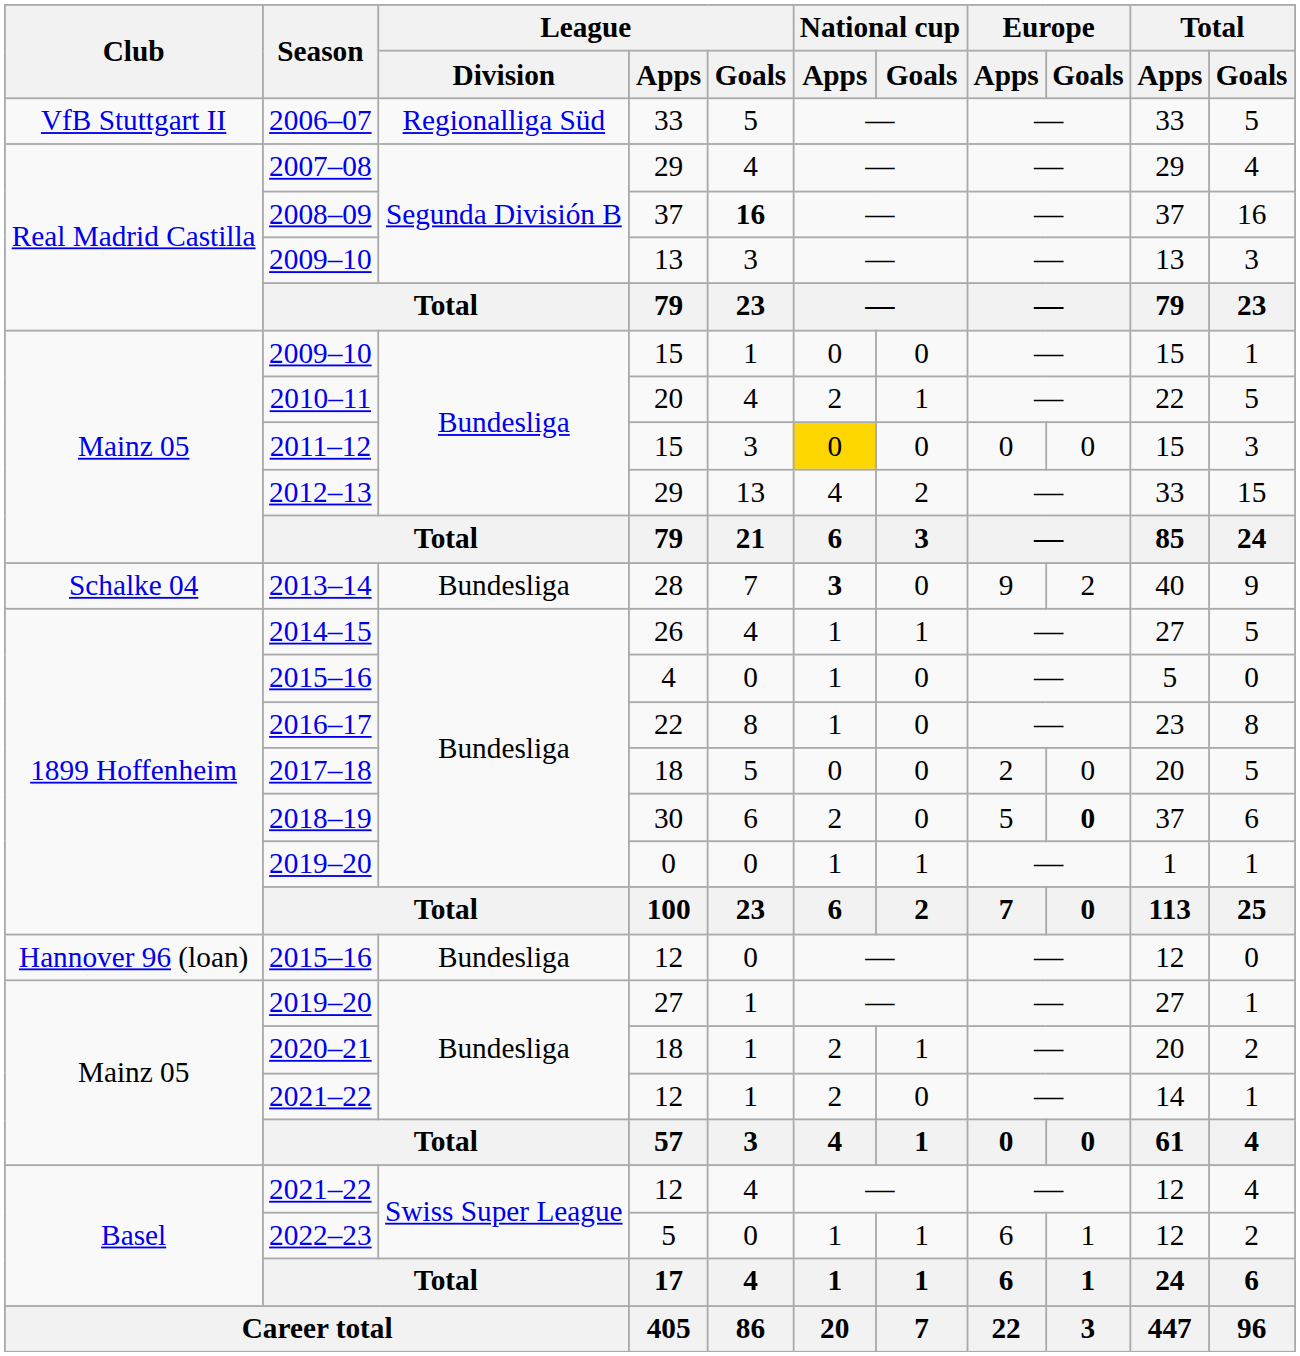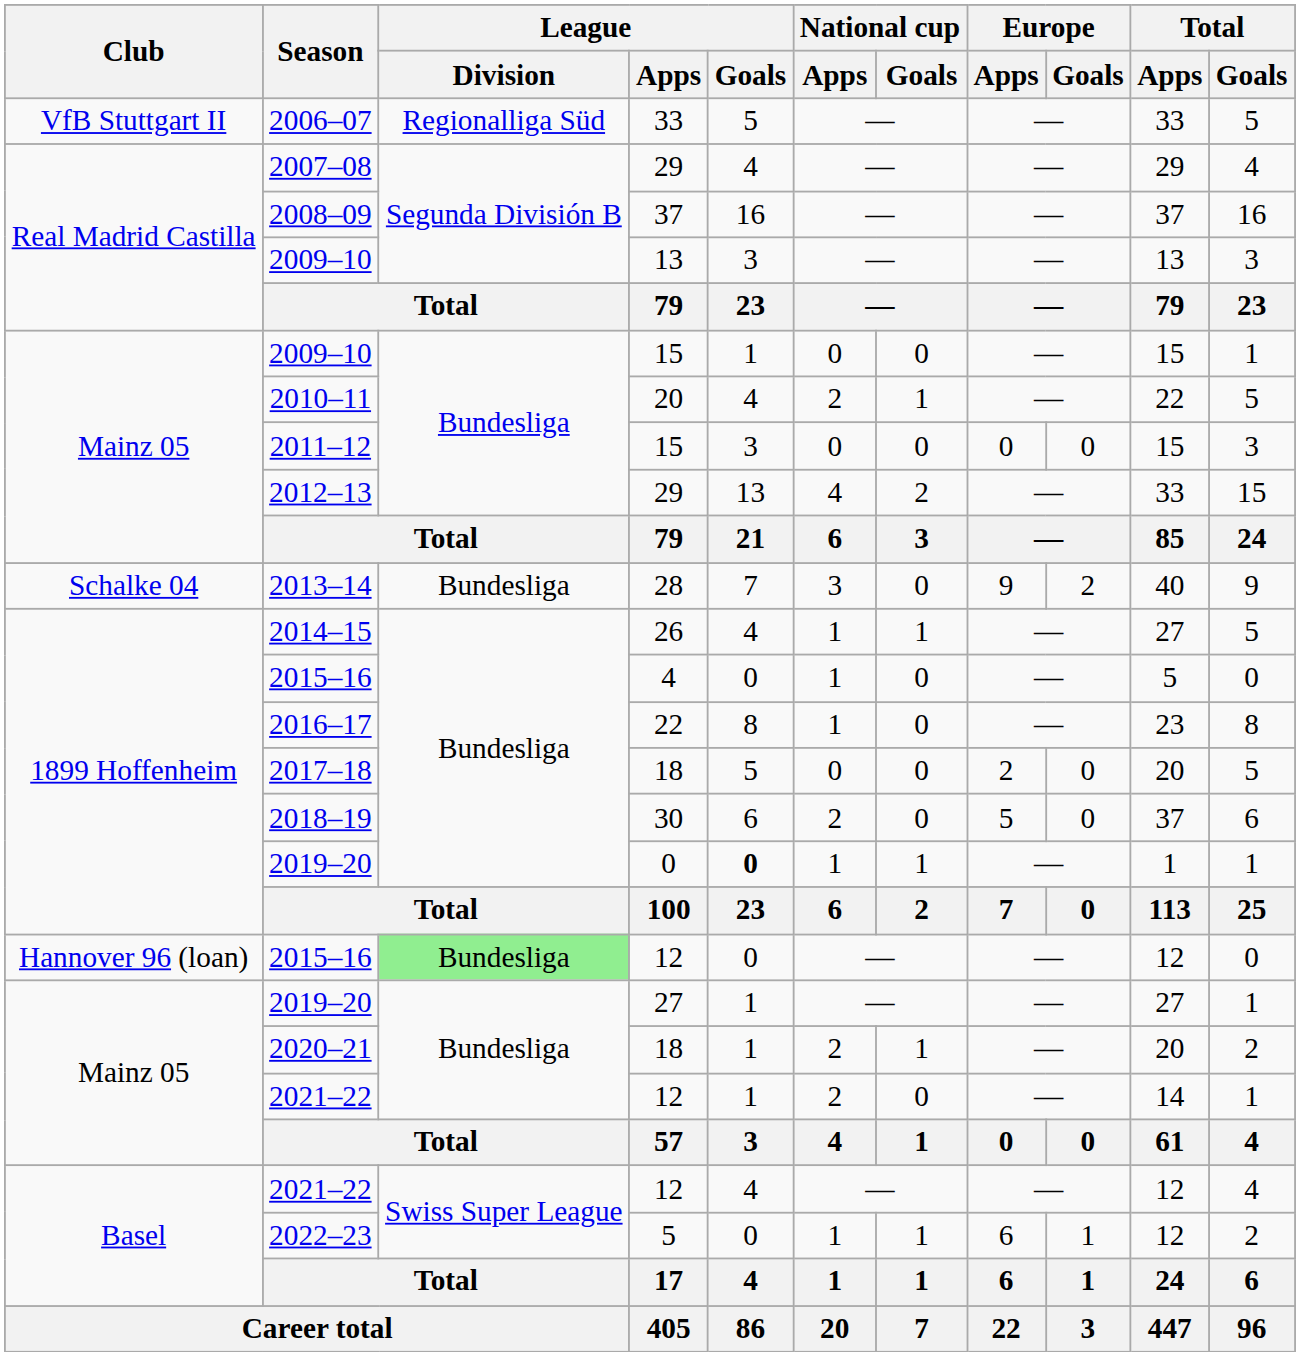2008–09 | League / Goals: bold -> normal
2011–12 | National cup / Apps: gold background -> no background
2013–14 | National cup / Apps: bold -> normal
2018–19 | Europe / Goals: bold -> normal
1899 Hoffenheim / 2019–20 | League / Goals: normal -> bold
Hannover 96 (loan) / 2015–16 | League / Division: no background -> lightgreen background
